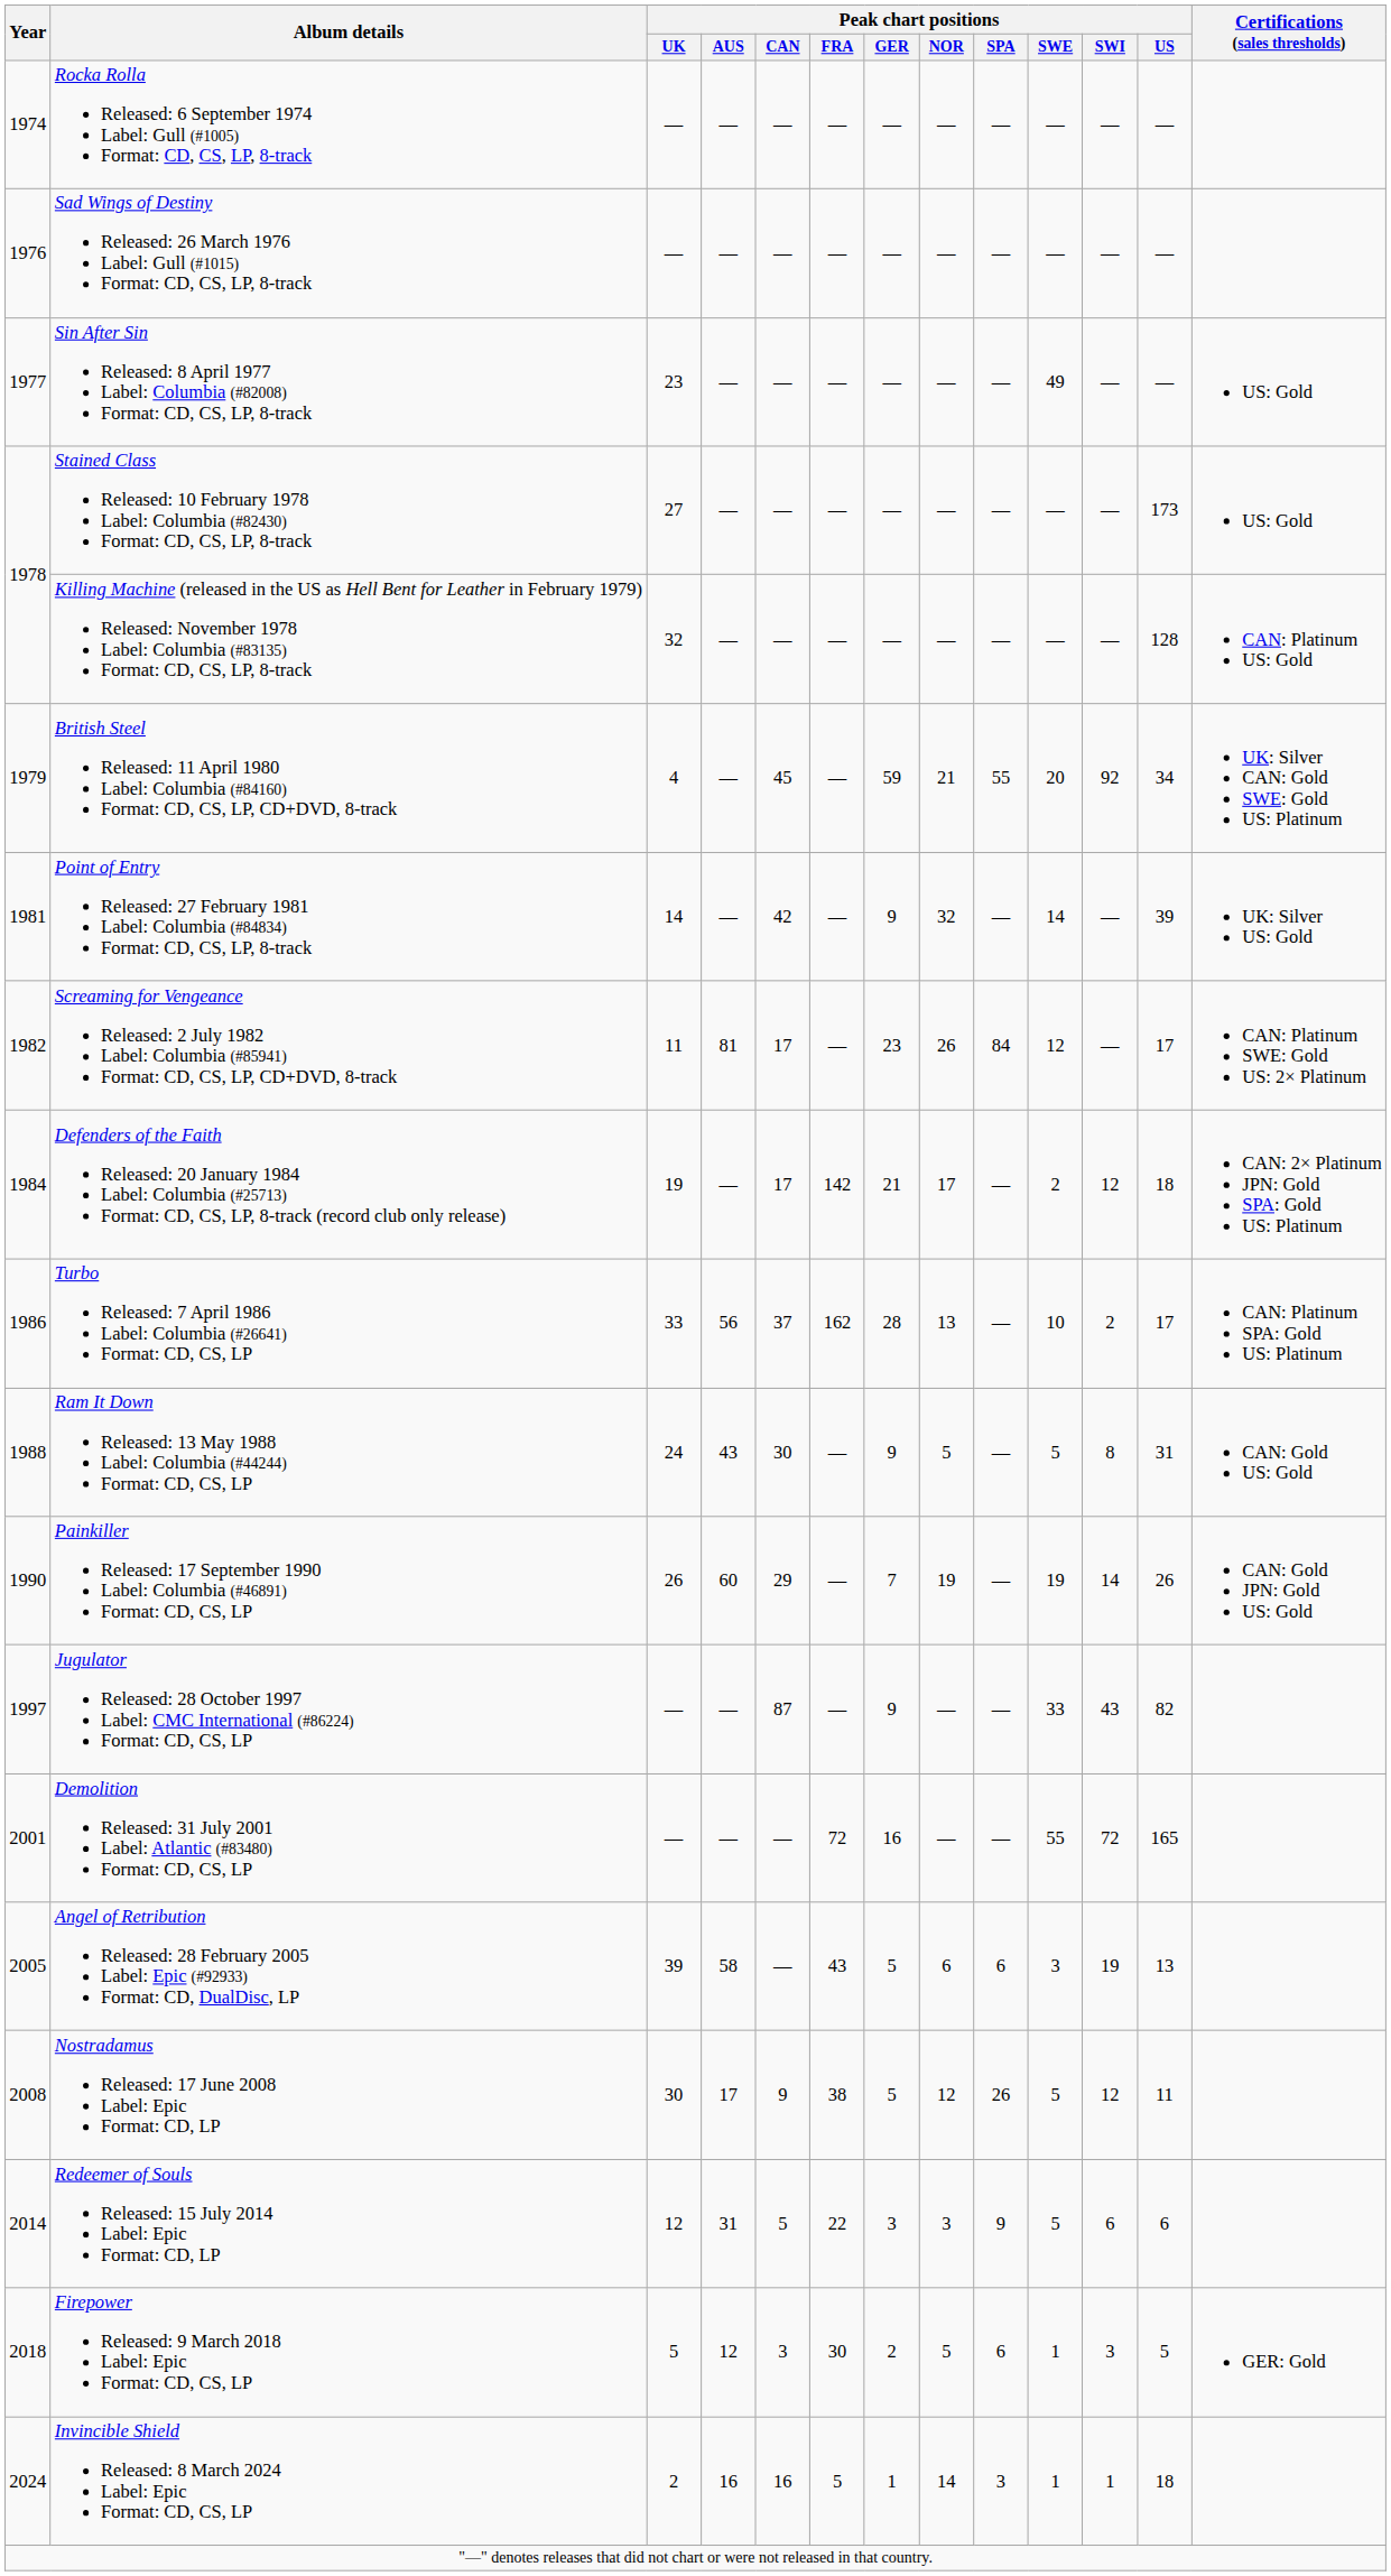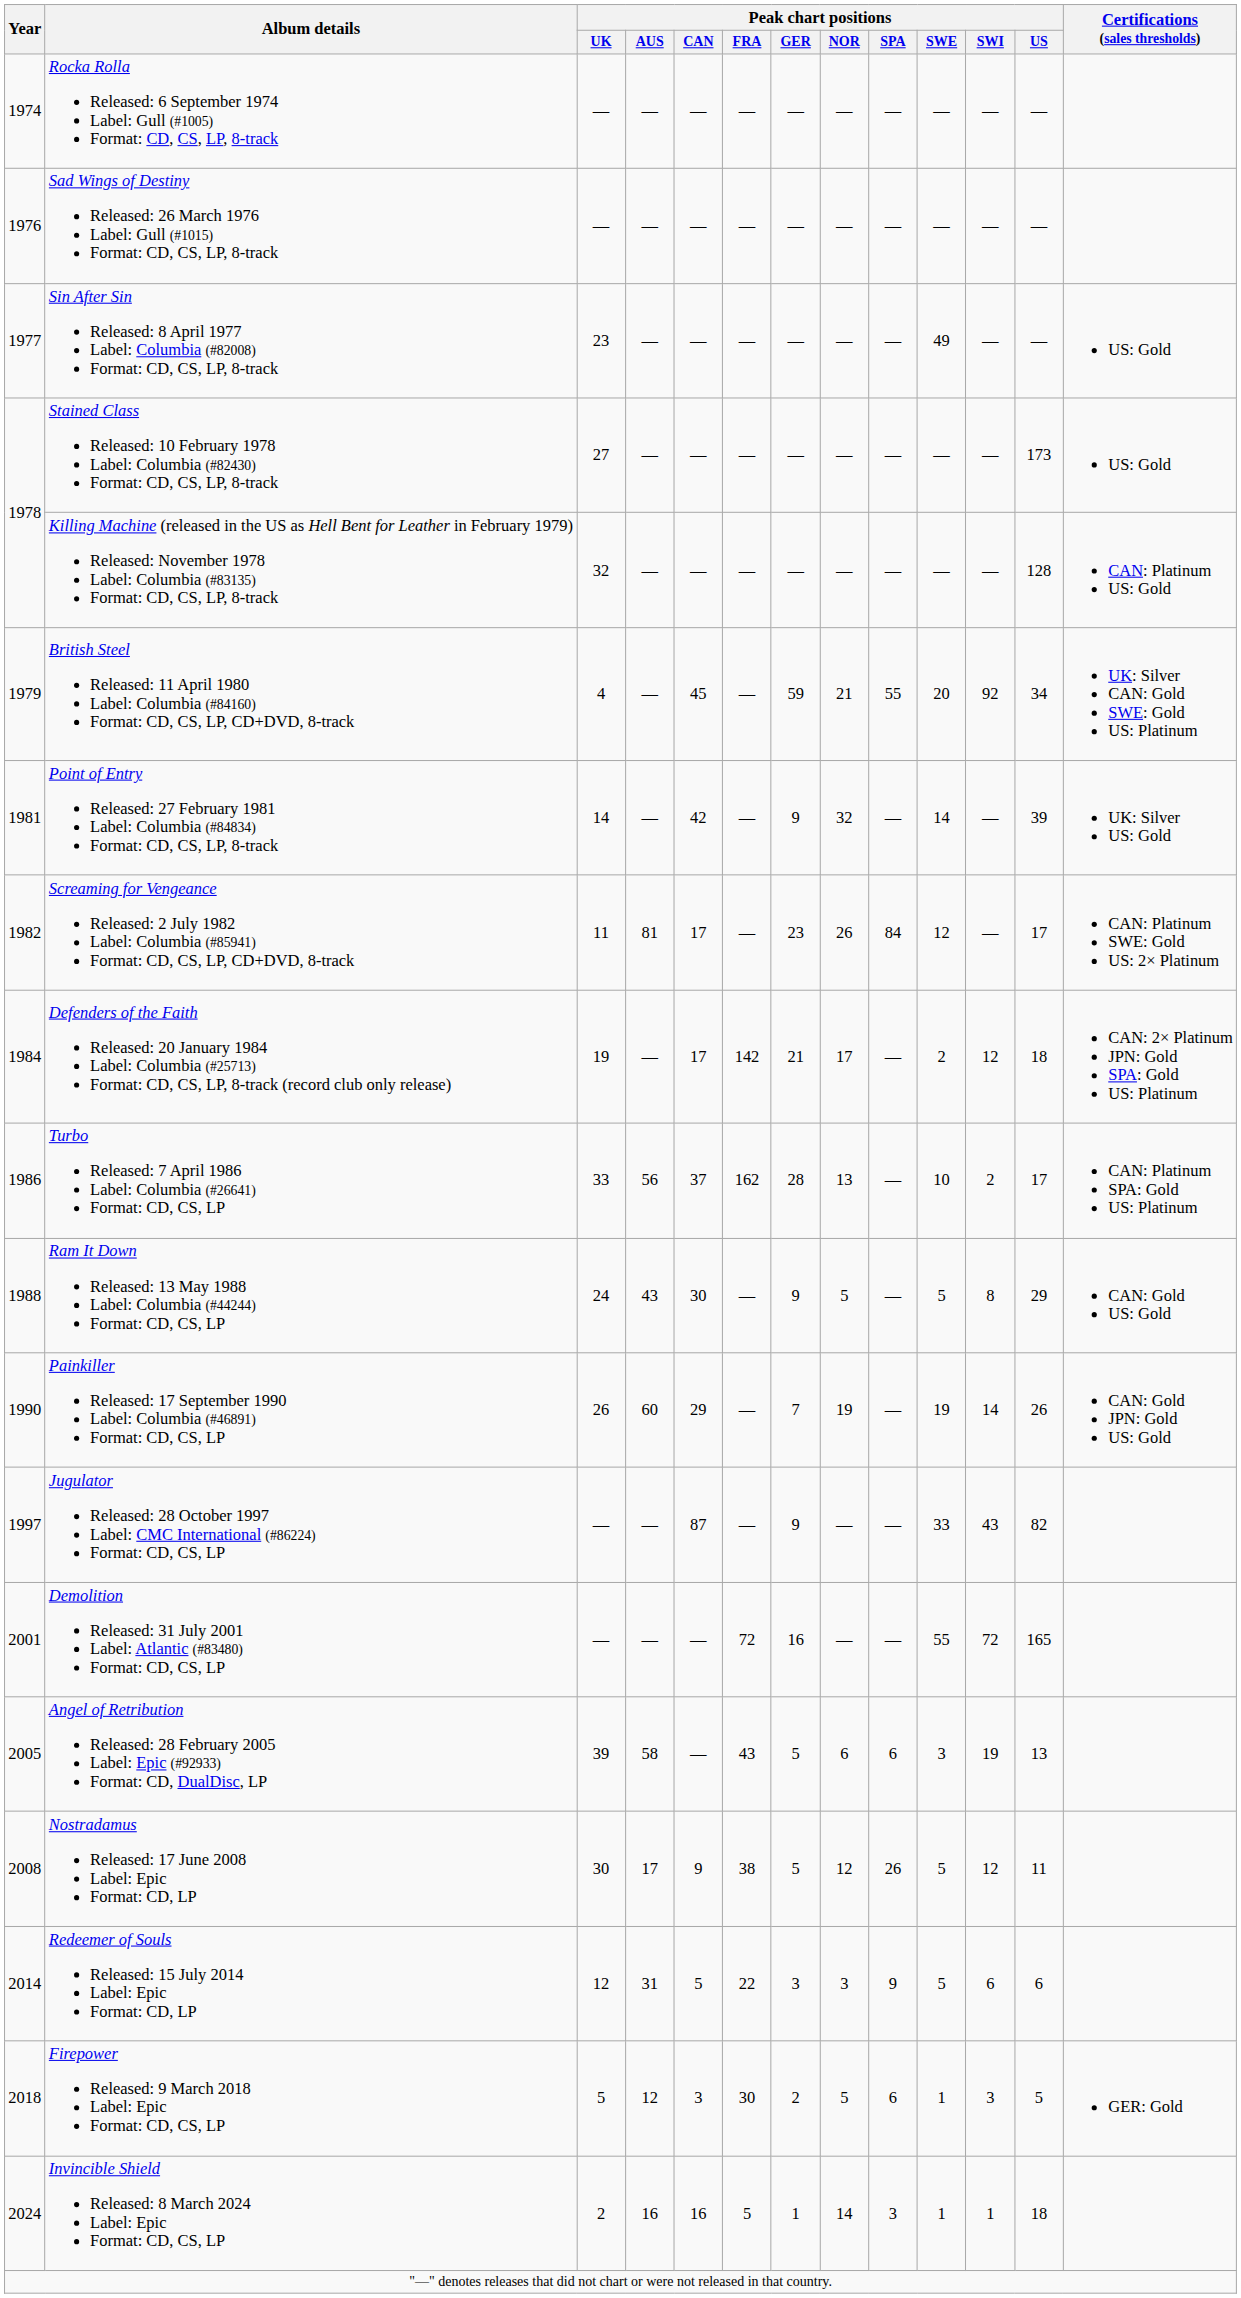row 13 | Peak chart positions / US: 31 -> 29
